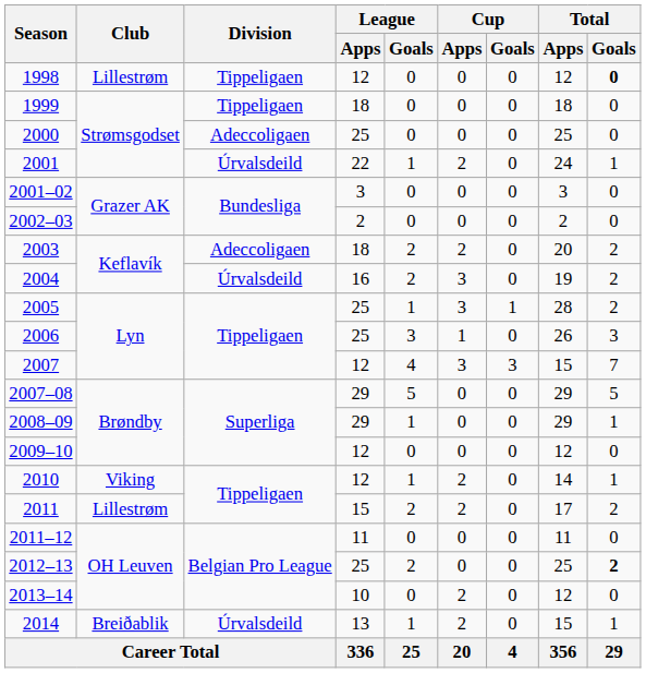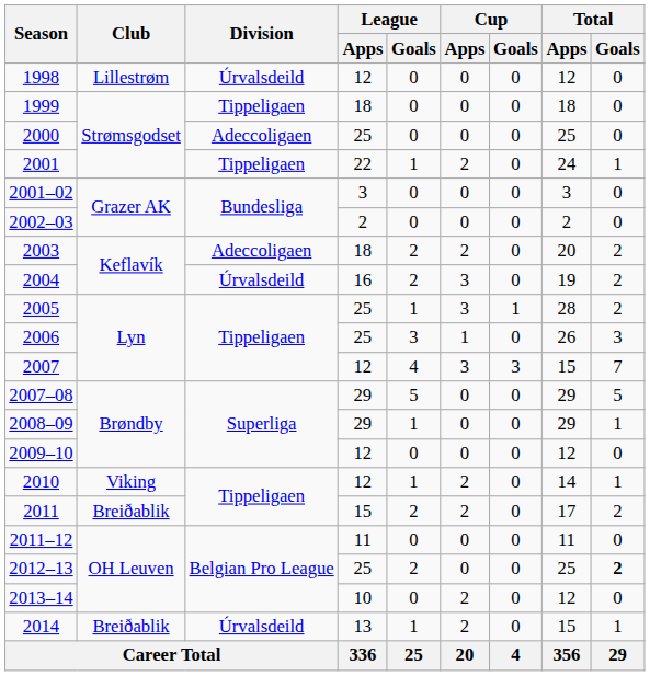1998 | Division: Tippeligaen -> Úrvalsdeild
1998 | Total / Goals: bold -> normal
2001 | Division: Úrvalsdeild -> Tippeligaen
2011 | Club: Lillestrøm -> Breiðablik
